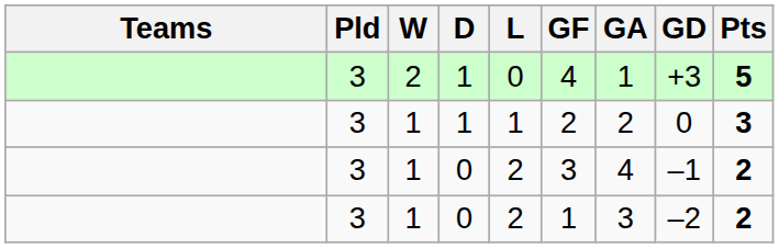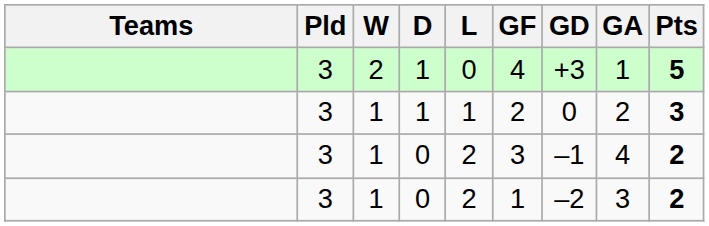columns swapped: GA <-> GD
